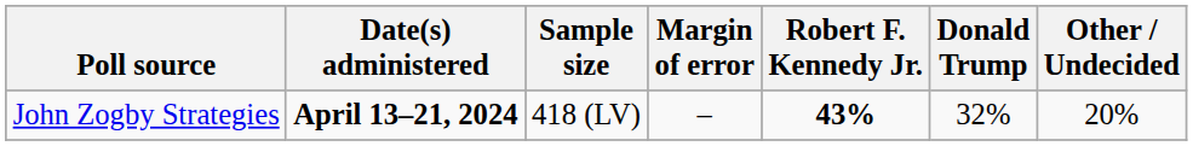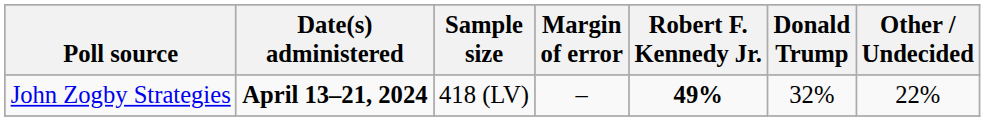John Zogby Strategies | Robert F. Kennedy Jr.: 43% -> 49%
John Zogby Strategies | Other / Undecided: 20% -> 22%
